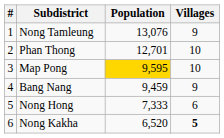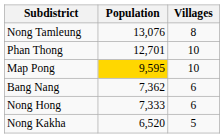- column: # | 1 | 2 | 3 | 4 | 5 | 6
Nong Tamleung | Villages: 9 -> 8
Bang Nang | Population: 9,459 -> 7,362
Bang Nang | Villages: 9 -> 6
Nong Kakha | Villages: bold -> normal
